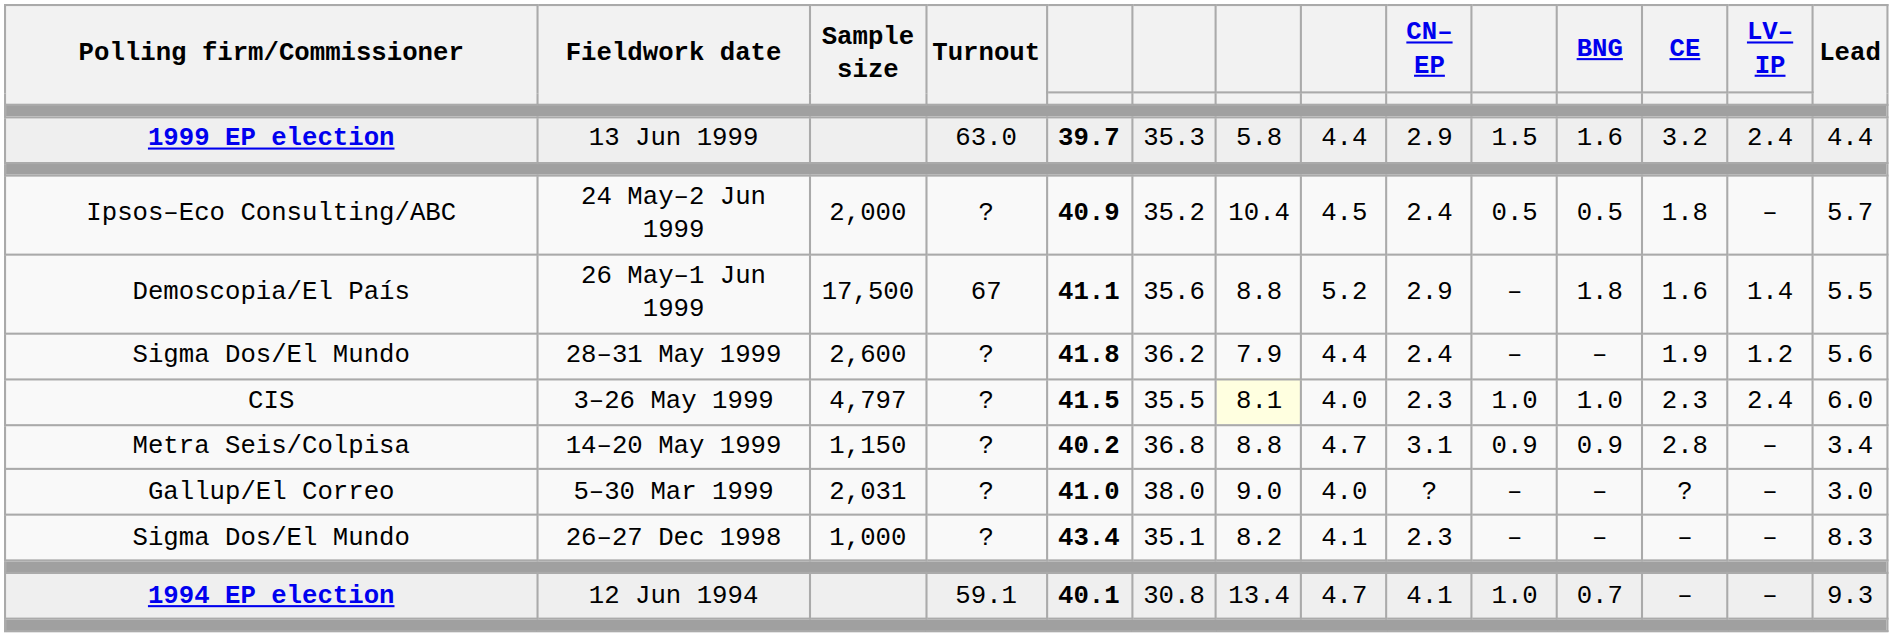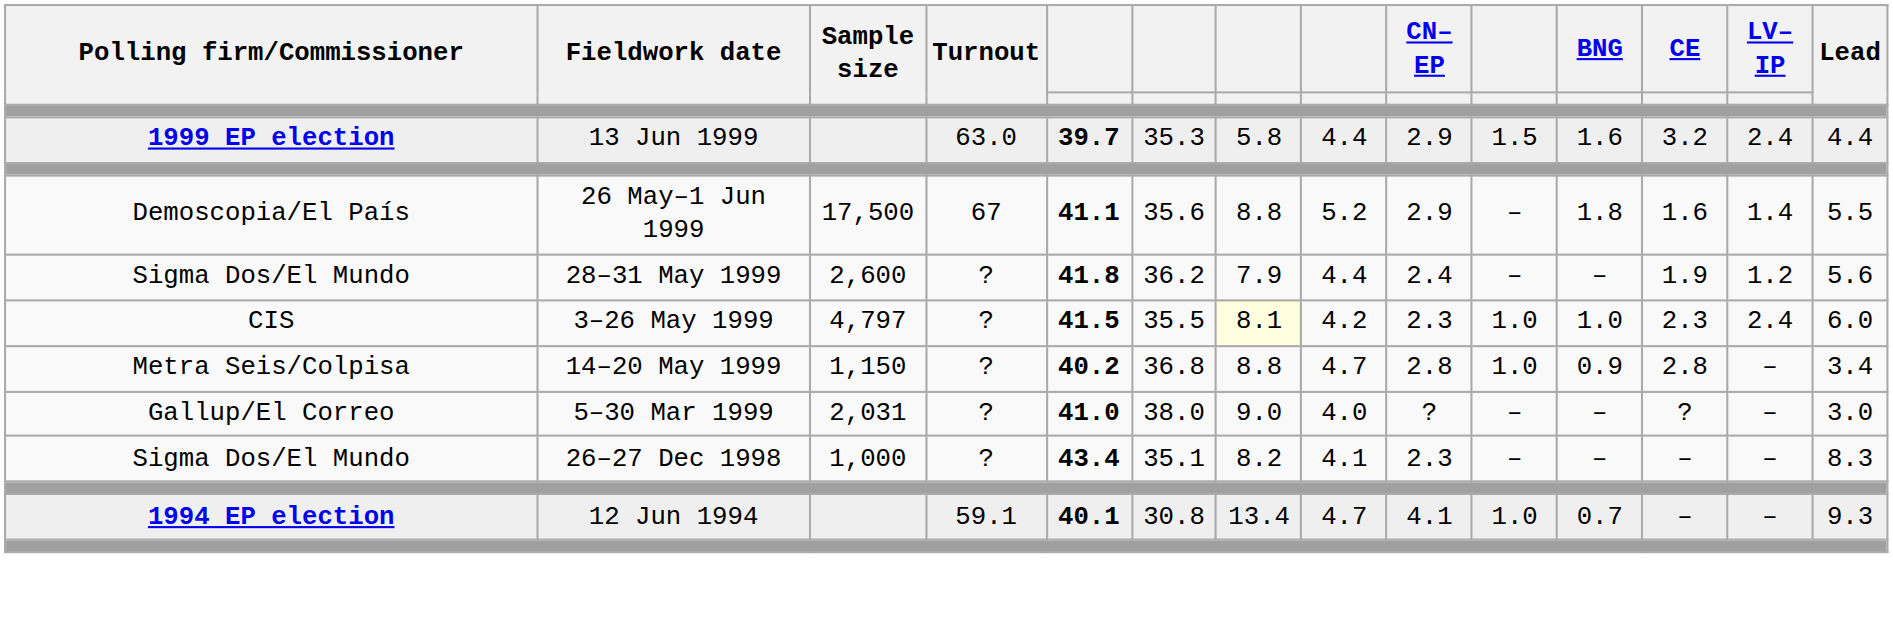- row: Ipsos–Eco Consulting/ABC | 24 May–2 Jun 1999 | 2,000 | ? | 40.9 | 35.2 | 10.4 | 4.5 | 2.4 | 0.5 | 0.5 | 1.8 | – | 5.7
3–26 May 1999 | column 8: 4.0 -> 4.2
14–20 May 1999 | CN–EP: 3.1 -> 2.8
14–20 May 1999 | column 10: 0.9 -> 1.0
